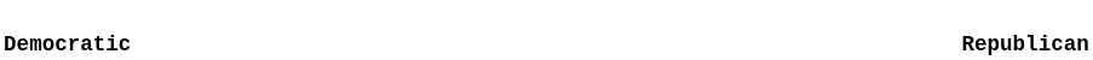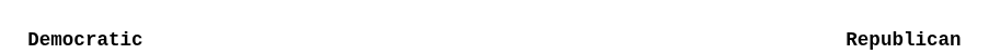- column: 1
